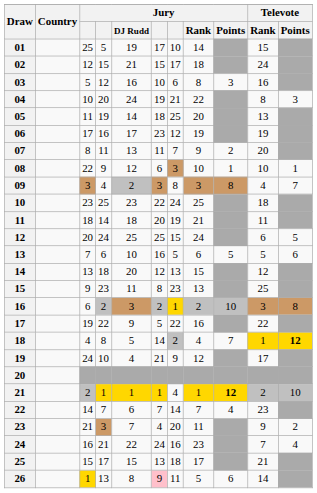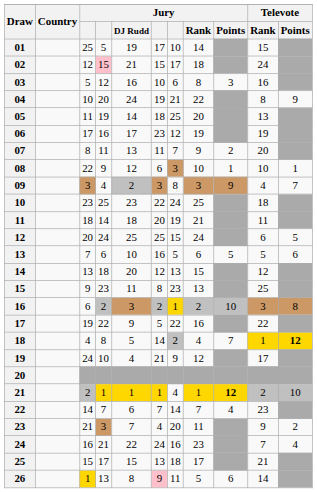02 | column 4: no background -> pink background
04 | Televote / Points: 3 -> 9
09 | Jury / Points: 8 -> 9
